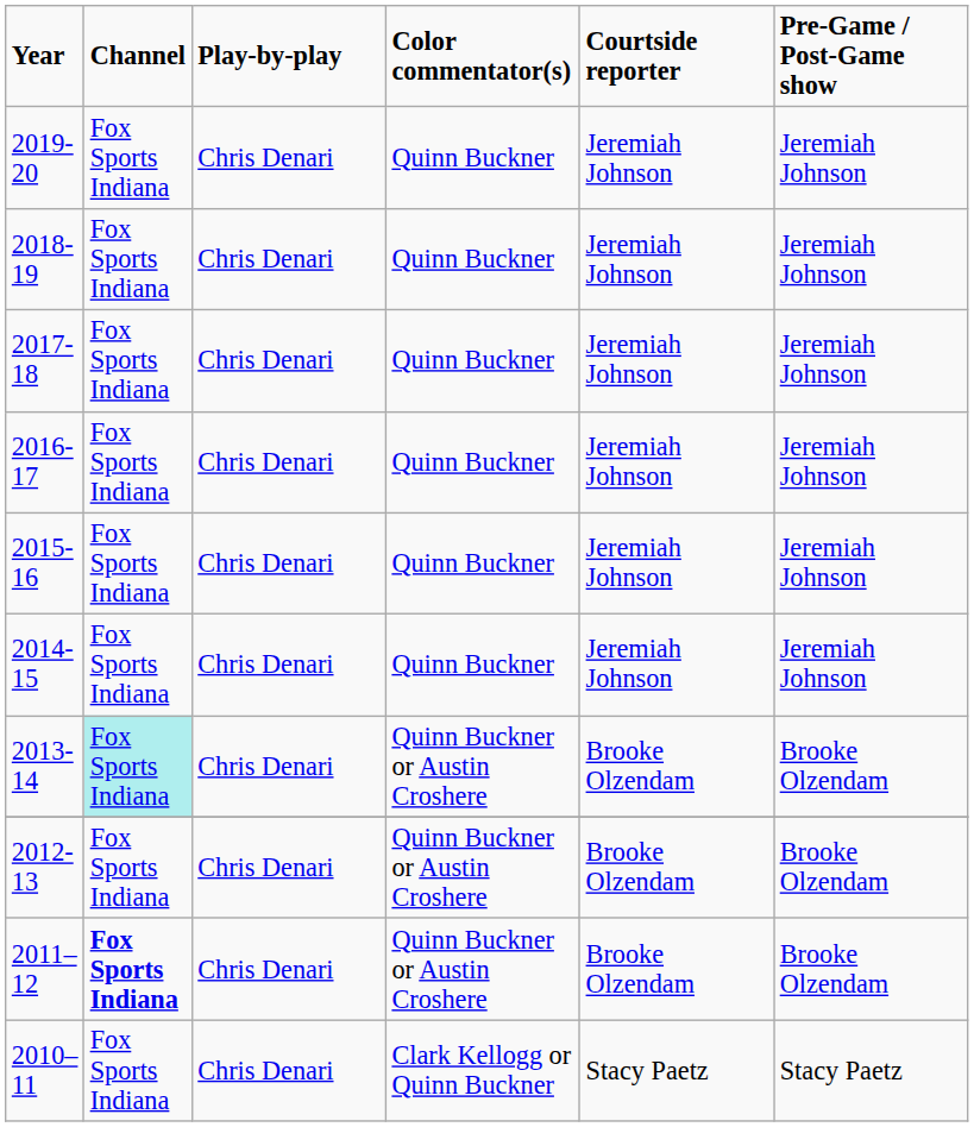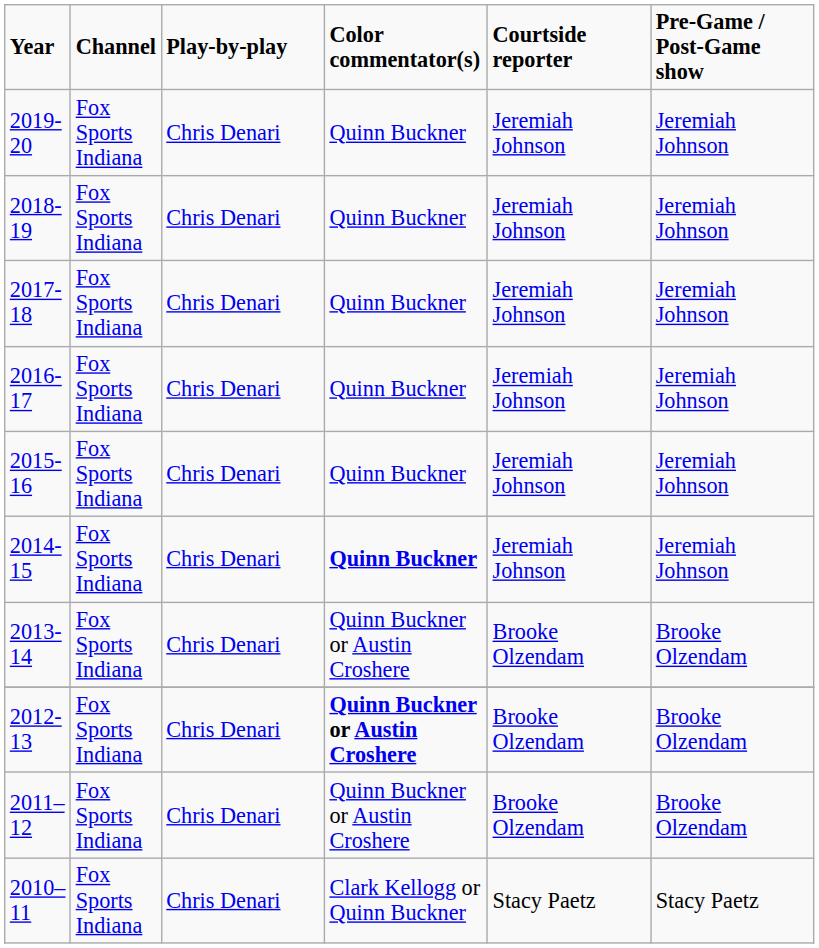2014-15 | Color commentator(s): normal -> bold
2013-14 | Channel: paleturquoise background -> no background
2012-13 | Color commentator(s): normal -> bold
2011–12 | Channel: bold -> normal
